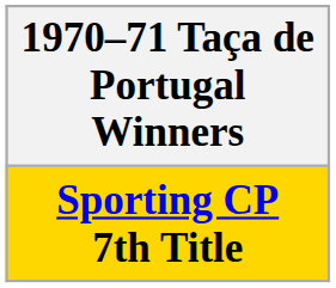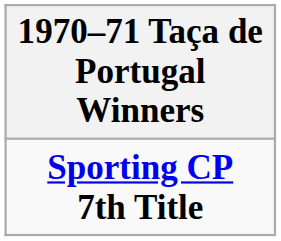row 2 | column 1: gold background -> no background
